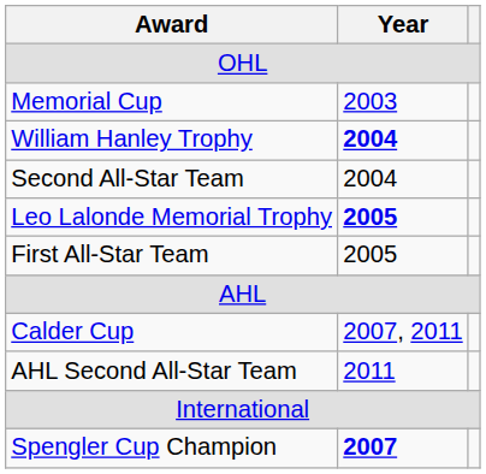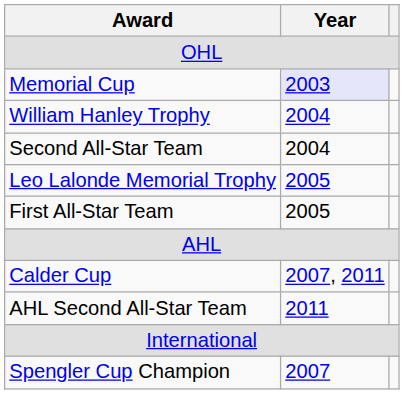Memorial Cup | Year: no background -> lavender background
William Hanley Trophy | Year: bold -> normal
Leo Lalonde Memorial Trophy | Year: bold -> normal
Spengler Cup Champion | Year: bold -> normal
